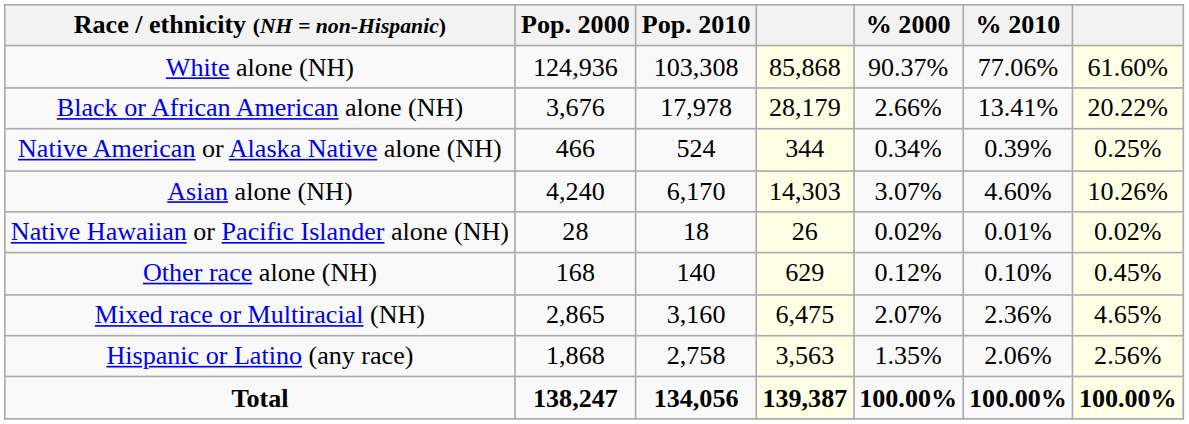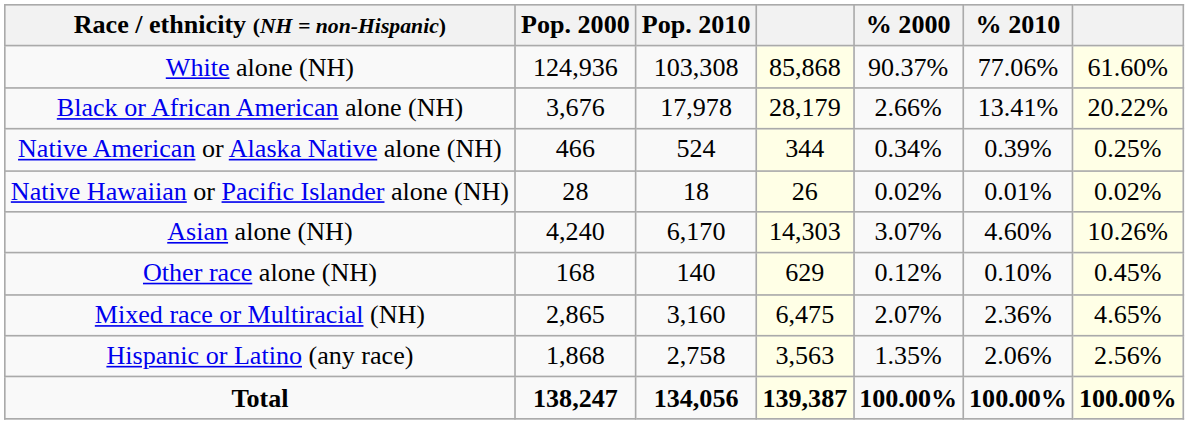rows swapped: Asian alone (NH) <-> Native Hawaiian or Pacific Islander alone (NH)
